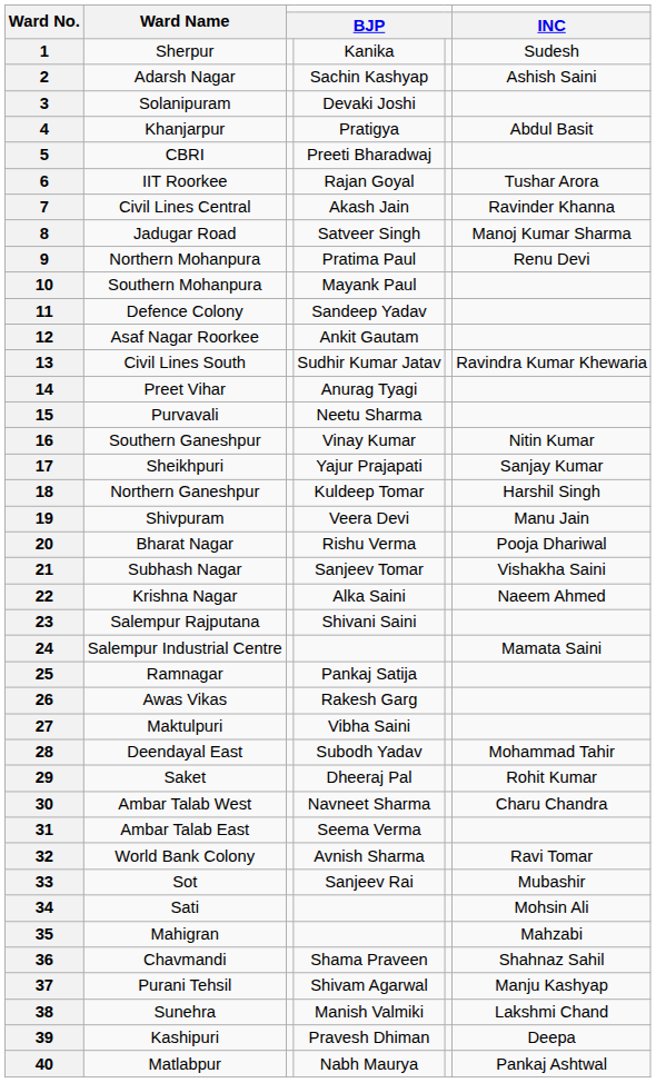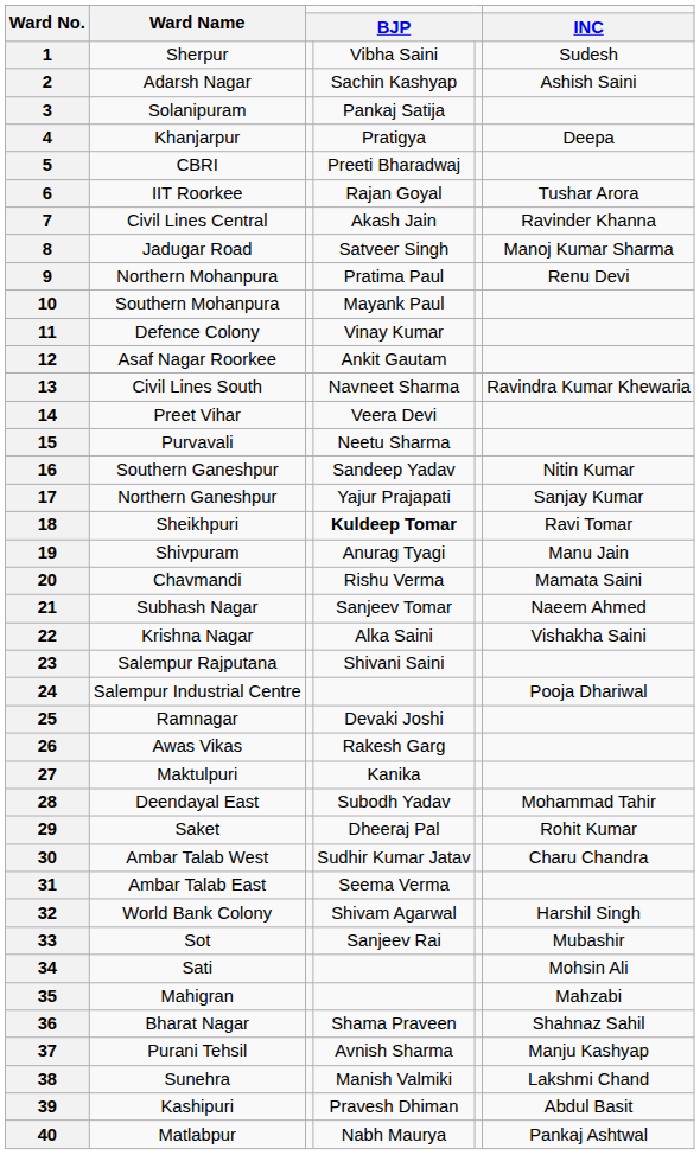1 | column 4: Kanika -> Vibha Saini
3 | column 4: Devaki Joshi -> Pankaj Satija
4 | column 6: Abdul Basit -> Deepa
11 | column 4: Sandeep Yadav -> Vinay Kumar
13 | column 4: Sudhir Kumar Jatav -> Navneet Sharma
14 | column 4: Anurag Tyagi -> Veera Devi
16 | column 4: Vinay Kumar -> Sandeep Yadav
17 | Ward Name: Sheikhpuri -> Northern Ganeshpur
18 | Ward Name: Northern Ganeshpur -> Sheikhpuri
18 | column 4: normal -> bold
18 | column 6: Harshil Singh -> Ravi Tomar
19 | column 4: Veera Devi -> Anurag Tyagi
20 | Ward Name: Bharat Nagar -> Chavmandi
20 | column 6: Pooja Dhariwal -> Mamata Saini
21 | column 6: Vishakha Saini -> Naeem Ahmed
22 | column 6: Naeem Ahmed -> Vishakha Saini
24 | column 6: Mamata Saini -> Pooja Dhariwal
25 | column 4: Pankaj Satija -> Devaki Joshi
27 | column 4: Vibha Saini -> Kanika
30 | column 4: Navneet Sharma -> Sudhir Kumar Jatav
32 | column 4: Avnish Sharma -> Shivam Agarwal
32 | column 6: Ravi Tomar -> Harshil Singh
36 | Ward Name: Chavmandi -> Bharat Nagar
37 | column 4: Shivam Agarwal -> Avnish Sharma
39 | column 6: Deepa -> Abdul Basit
